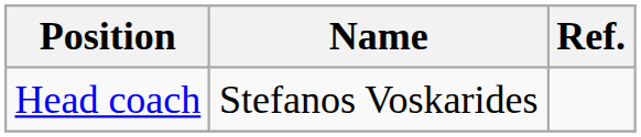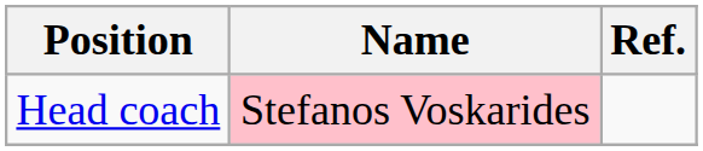Head coach | Name: no background -> pink background
